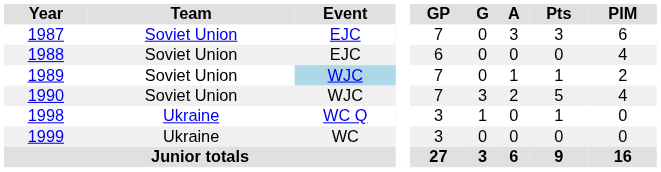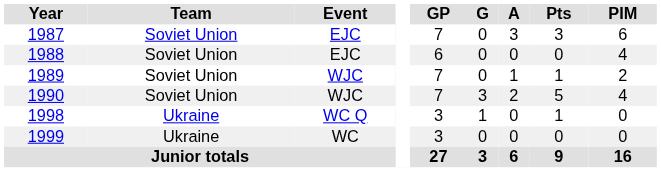1989 | Event: lightblue background -> no background
